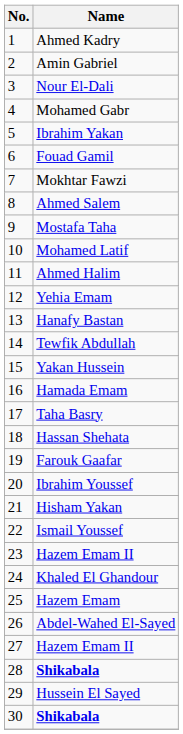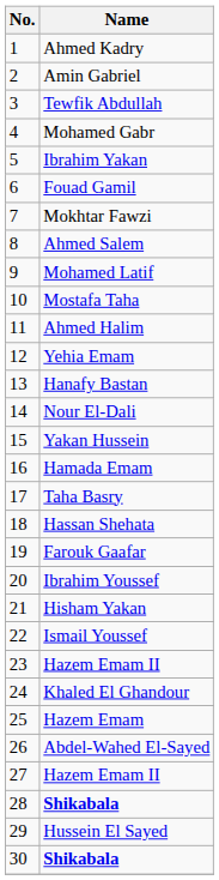row 4 | Name: Nour El-Dali -> Tewfik Abdullah
row 10 | Name: Mostafa Taha -> Mohamed Latif
row 11 | Name: Mohamed Latif -> Mostafa Taha
row 15 | Name: Tewfik Abdullah -> Nour El-Dali
